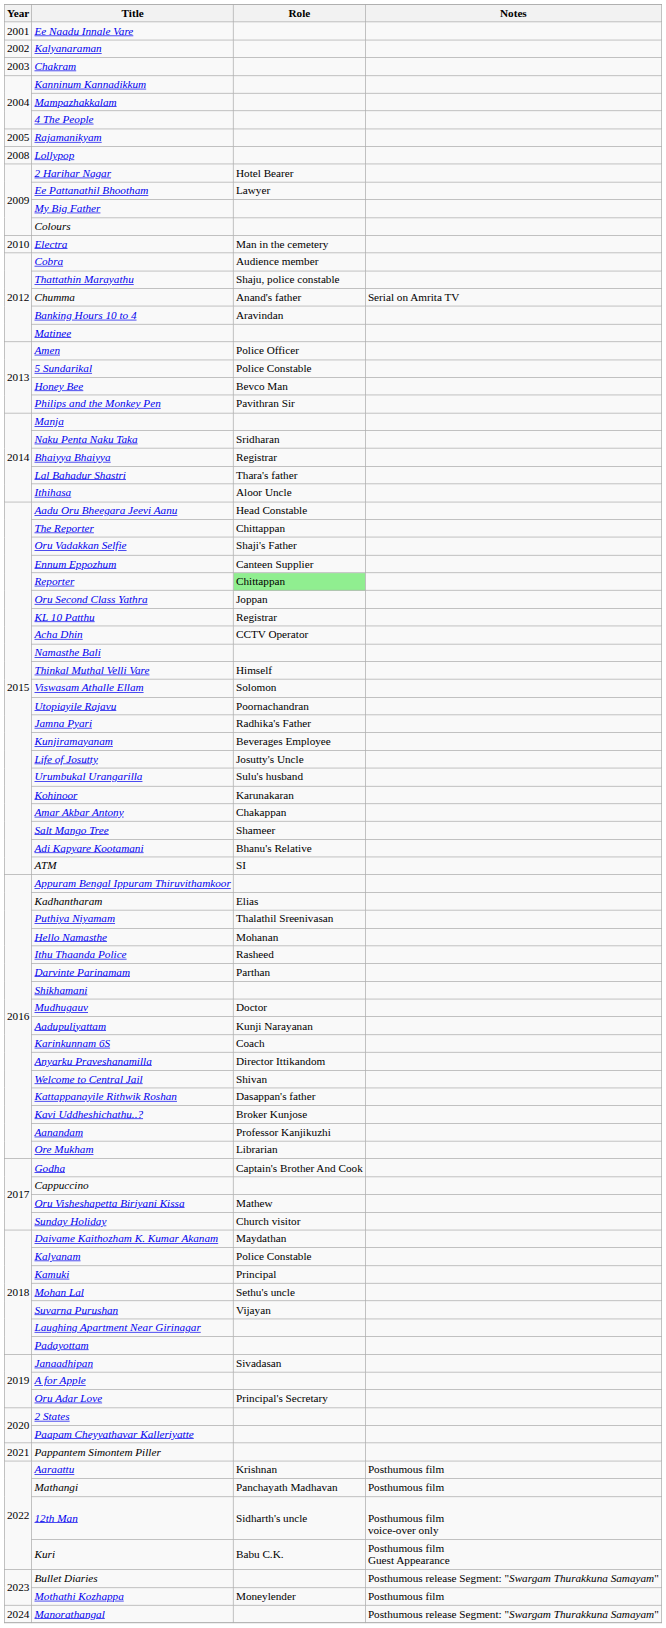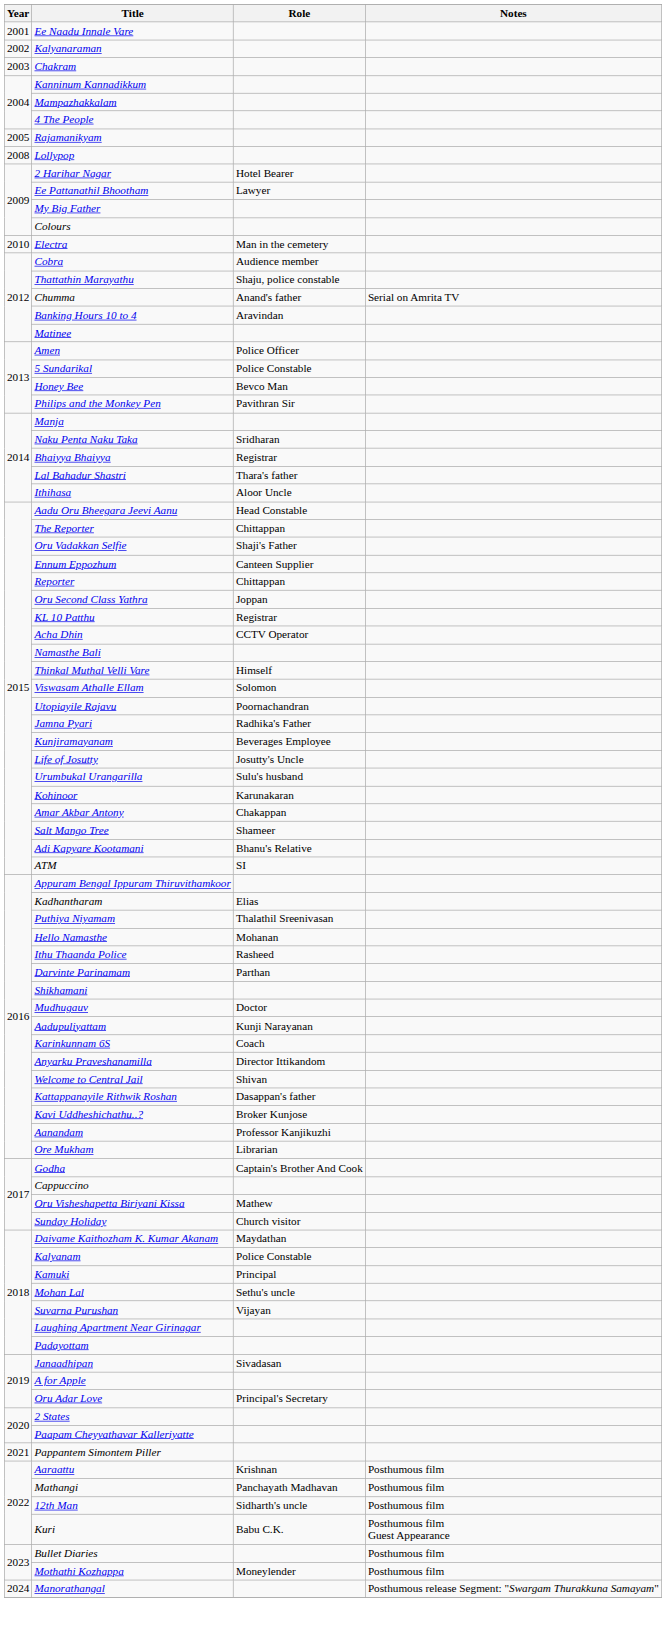Reporter | Role: lightgreen background -> no background
12th Man | Notes: Posthumous film voice-over only -> Posthumous film
Bullet Diaries | Notes: Posthumous release Segment: "Swargam Thurakkuna Samayam" -> Posthumous film
